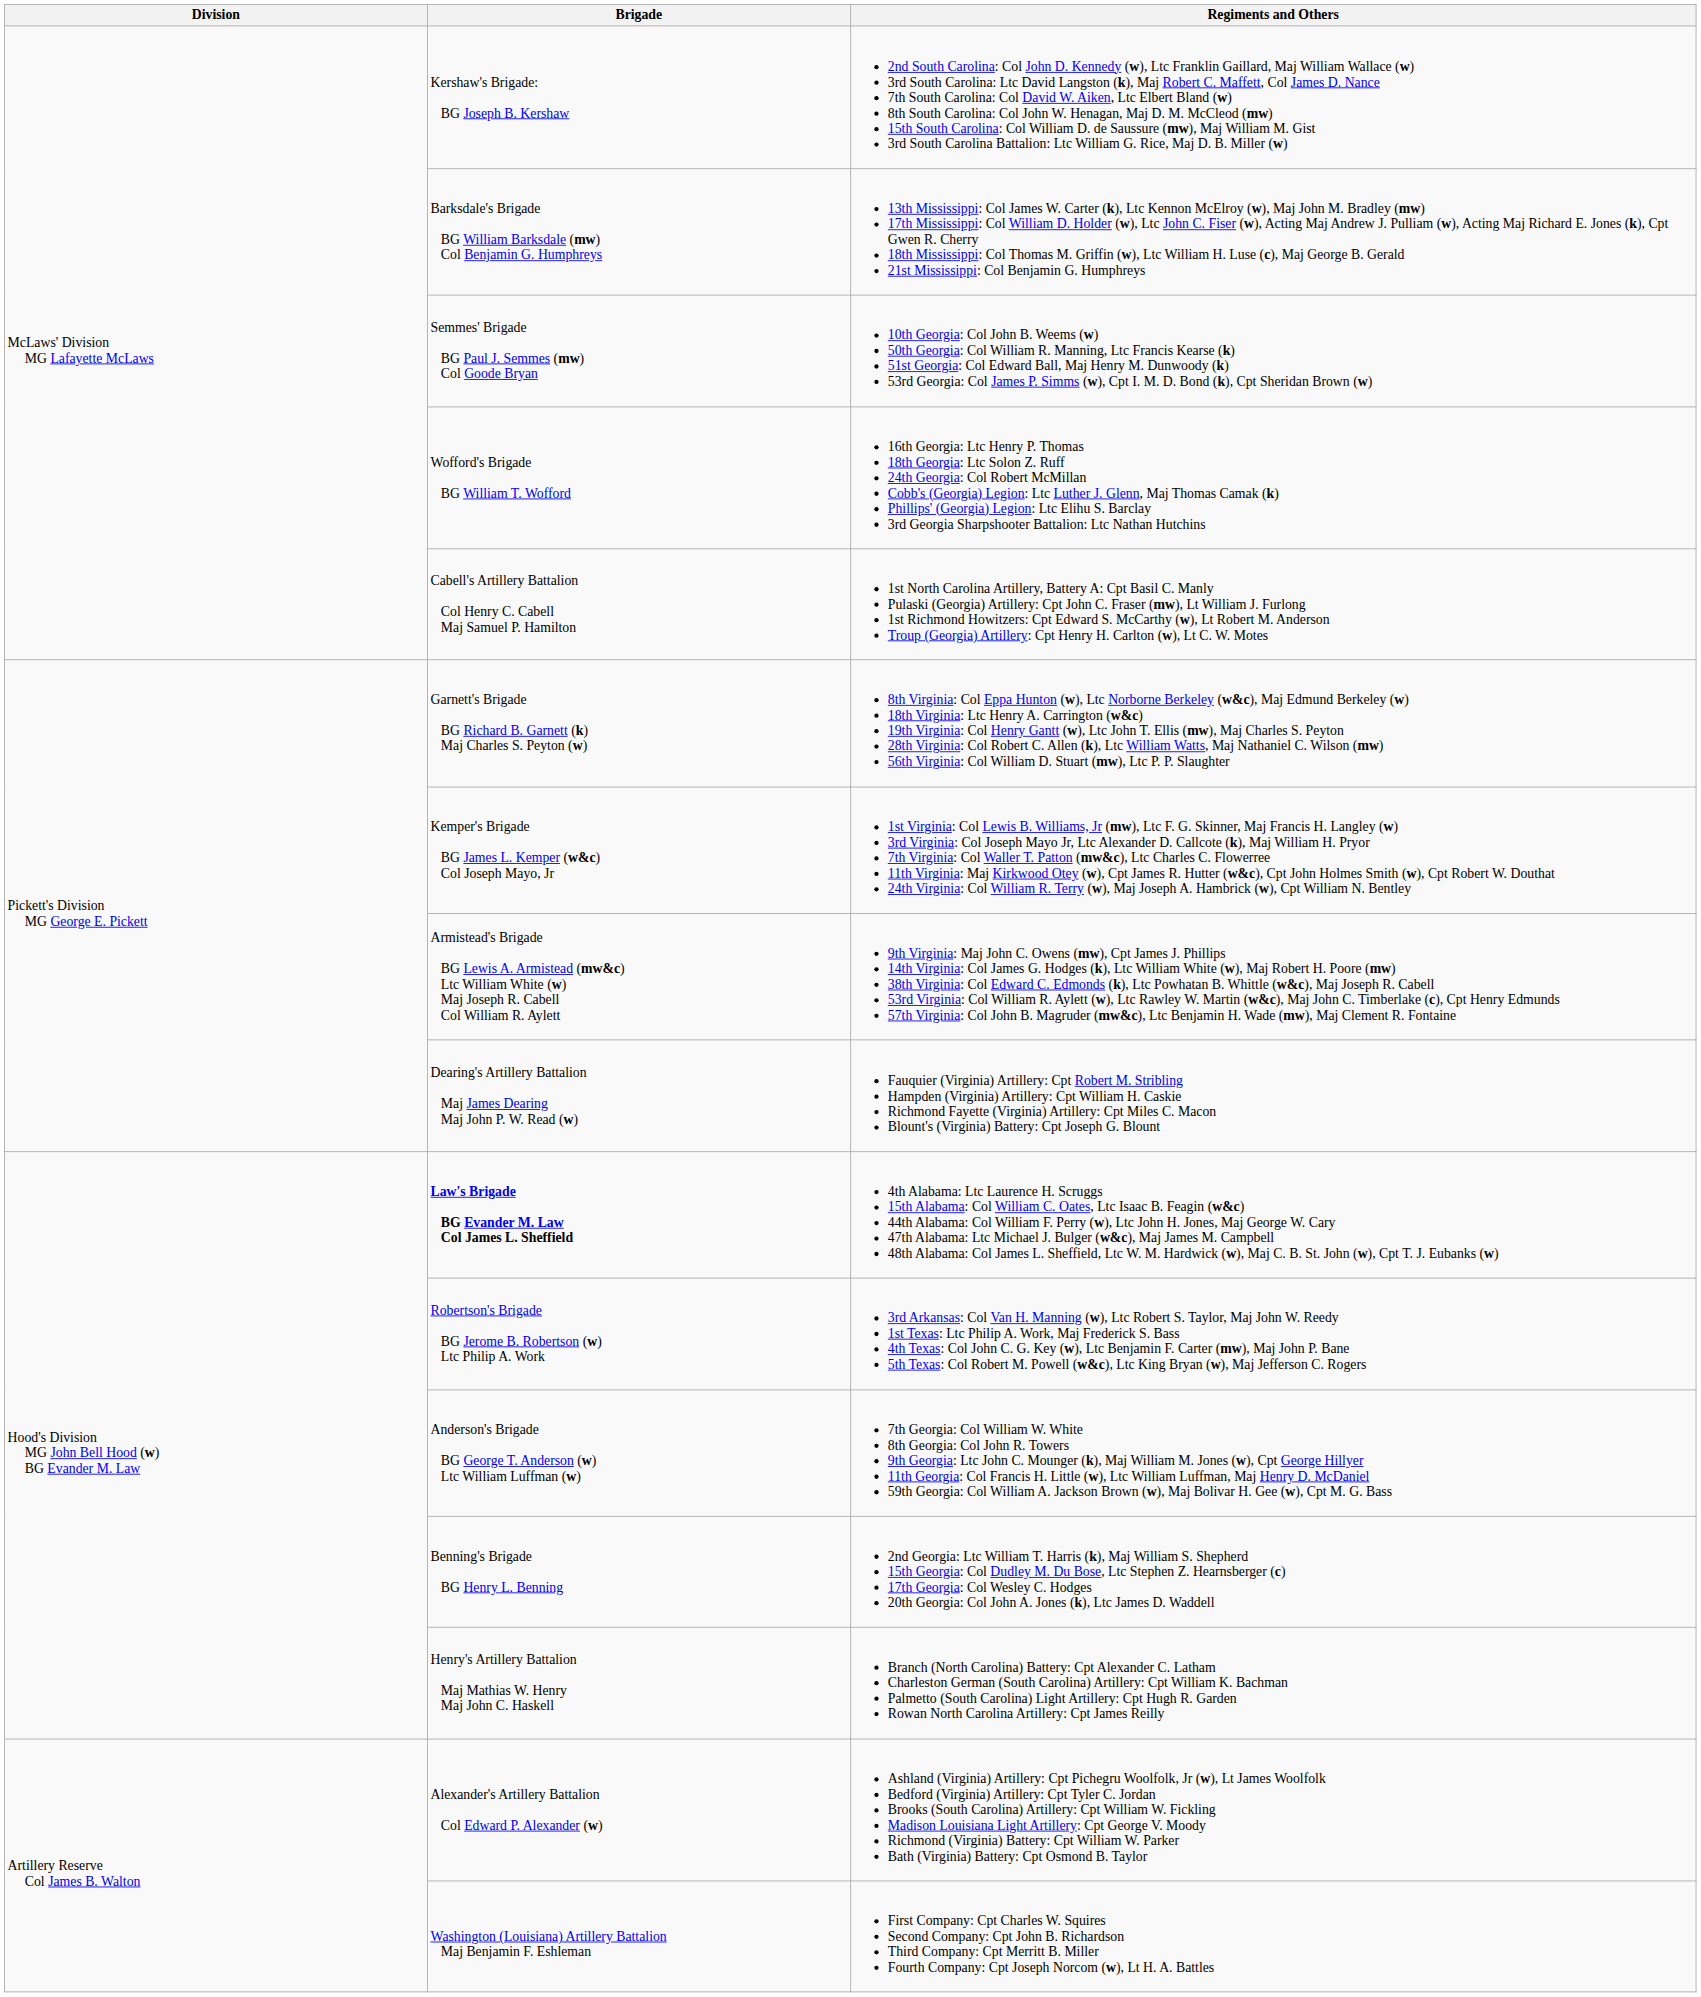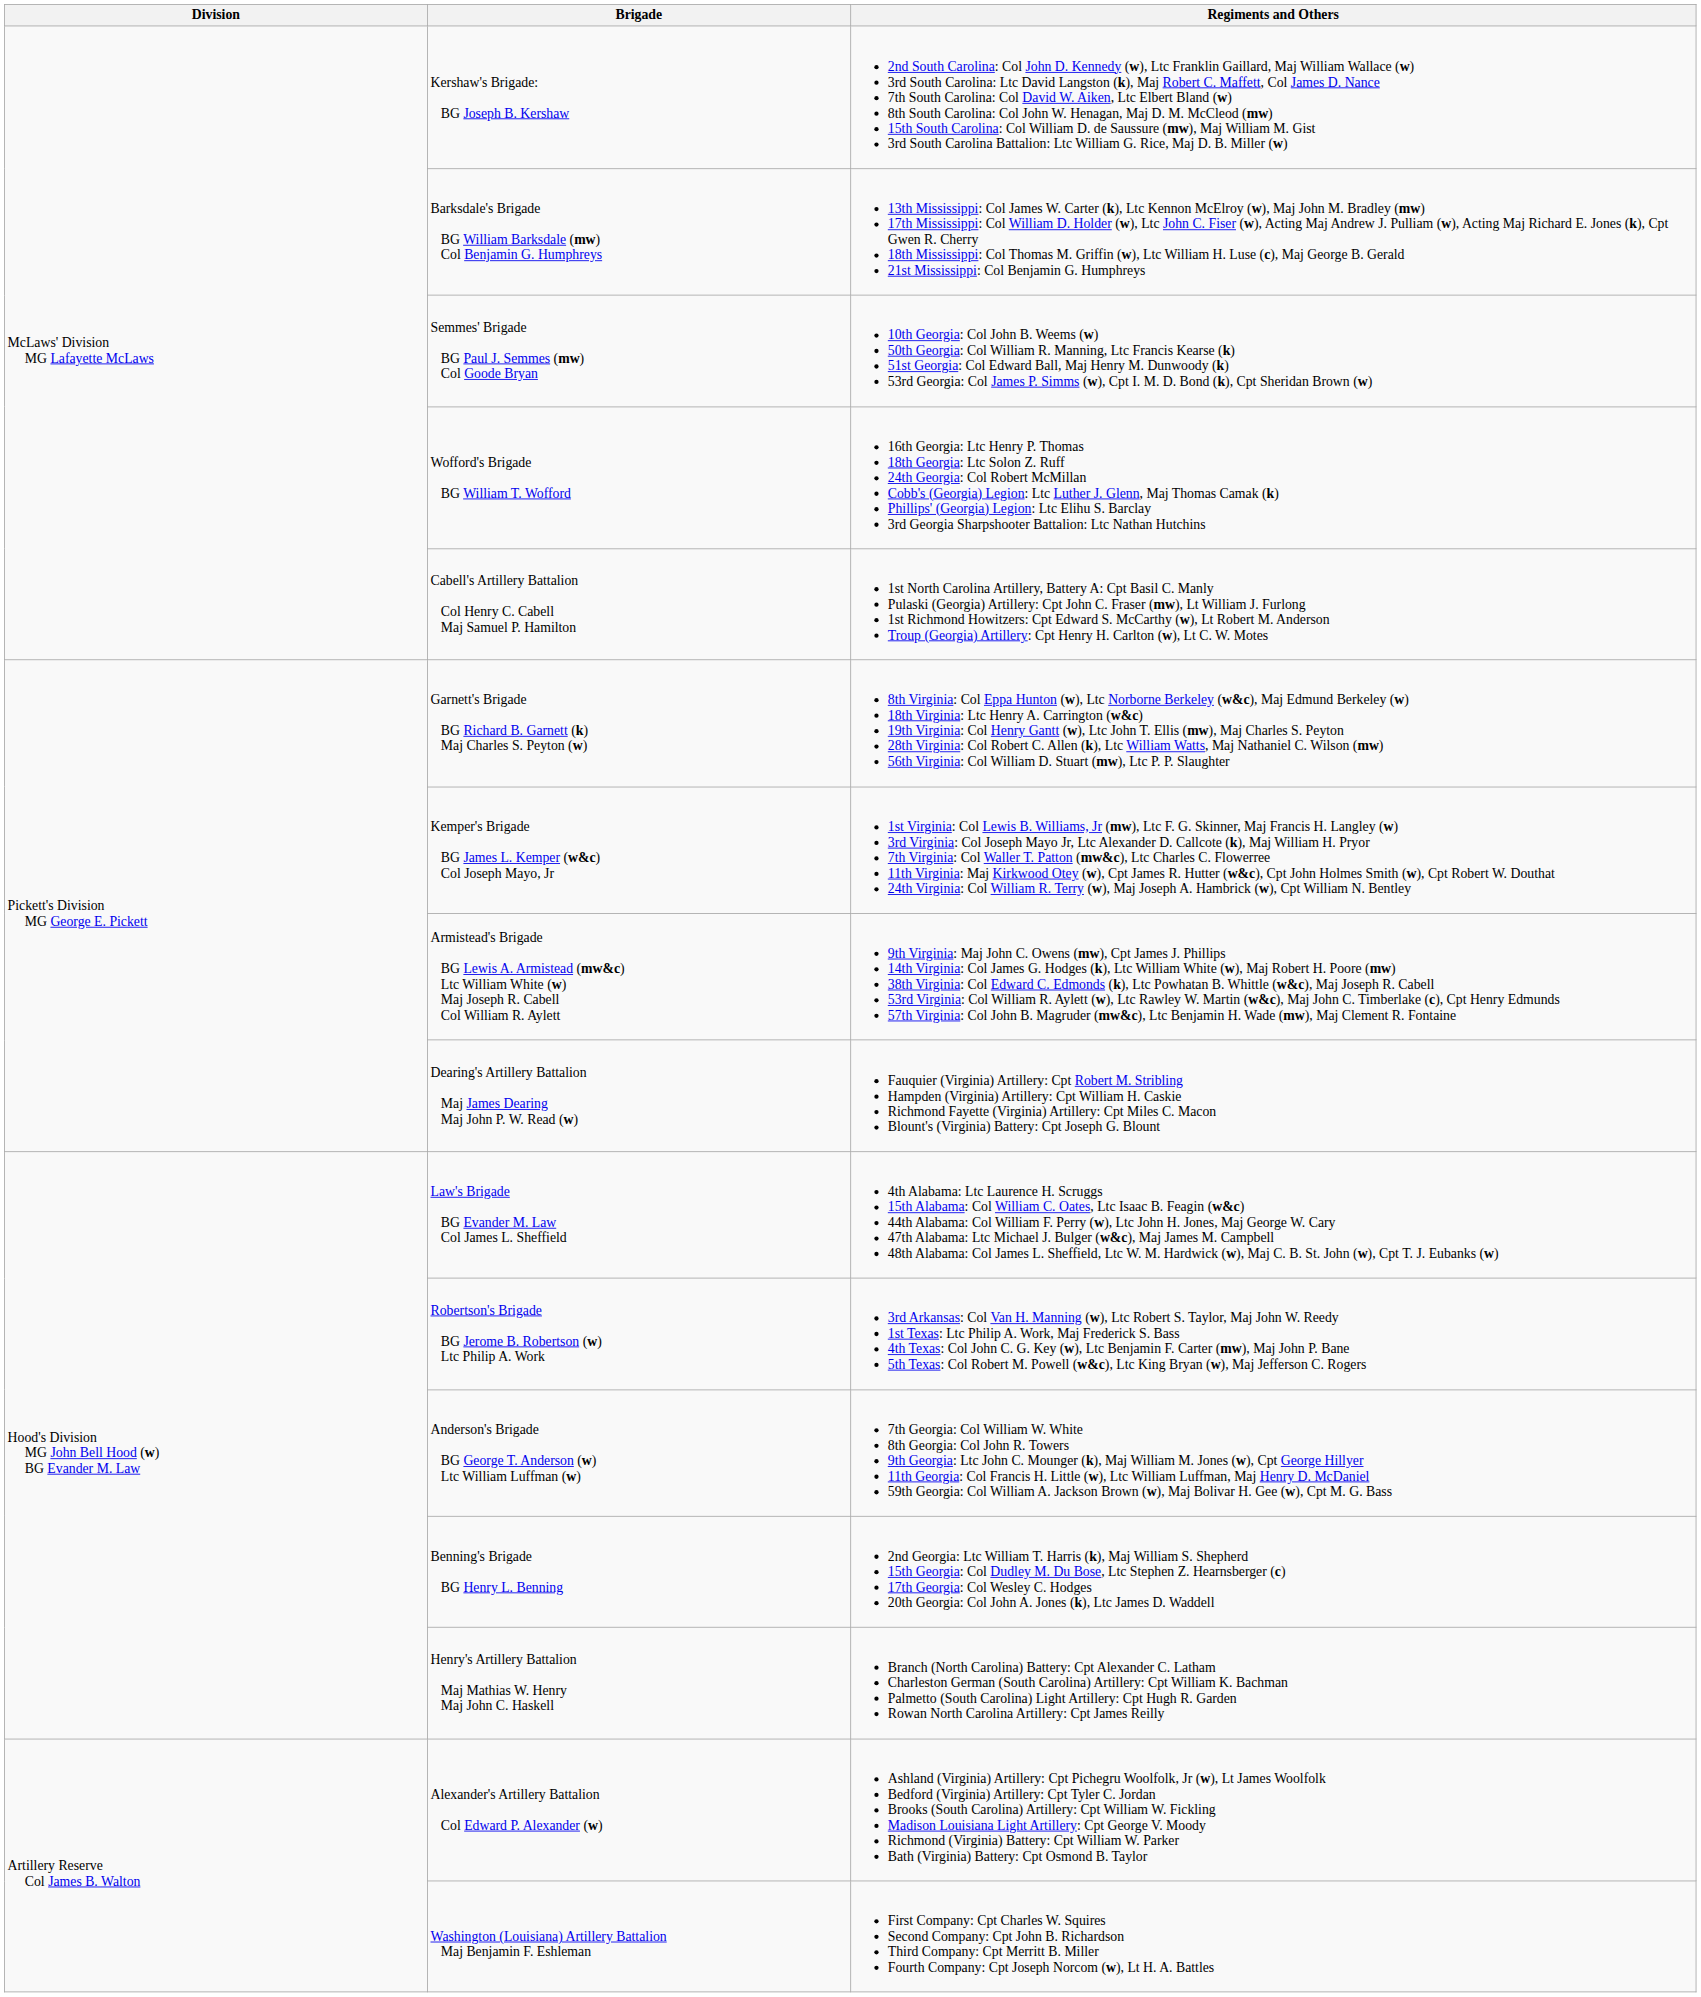Law's Brigade BG Evander M. Law Col James L. Sheffield | Brigade: bold -> normal
